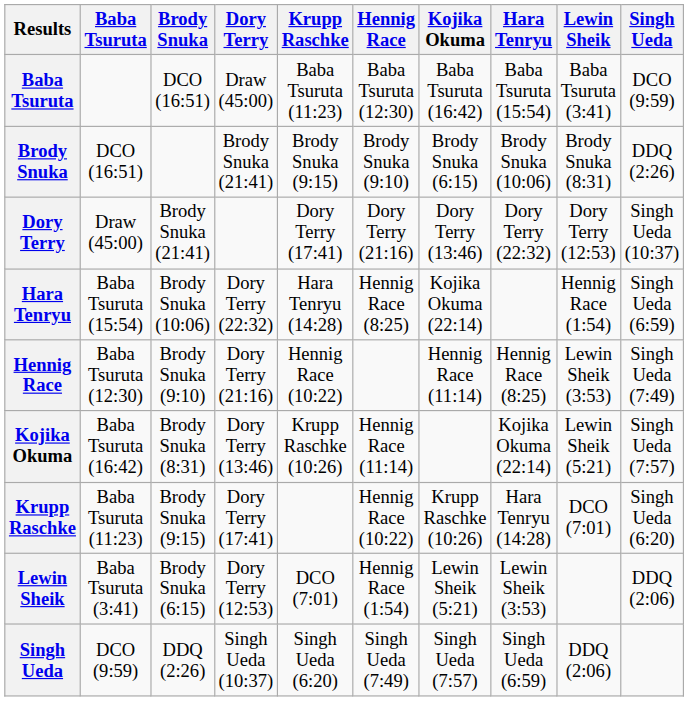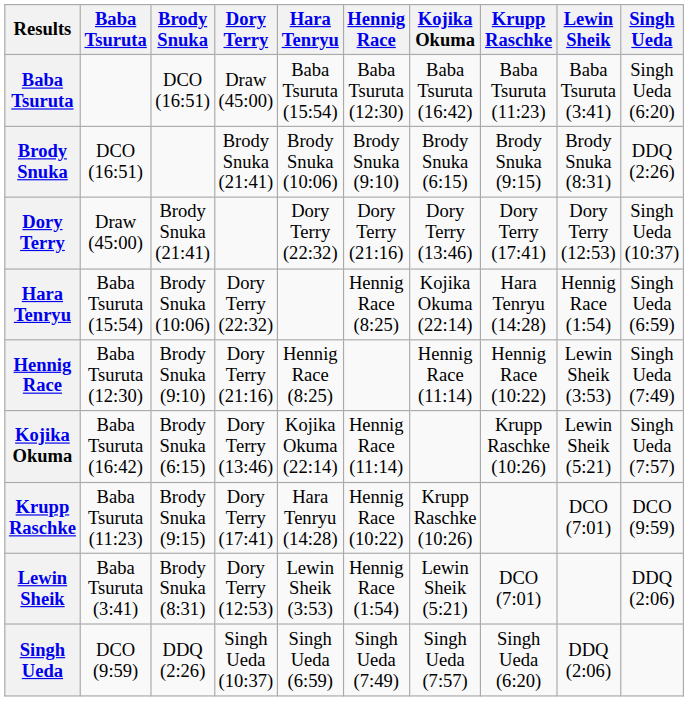columns swapped: Hara Tenryu <-> Krupp Raschke
row 2 | Singh Ueda: DCO (9:59) -> Singh Ueda (6:20)
row 7 | Brody Snuka: Brody Snuka (8:31) -> Brody Snuka (6:15)
row 8 | Singh Ueda: Singh Ueda (6:20) -> DCO (9:59)
row 9 | Brody Snuka: Brody Snuka (6:15) -> Brody Snuka (8:31)
